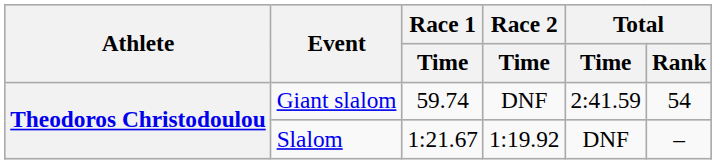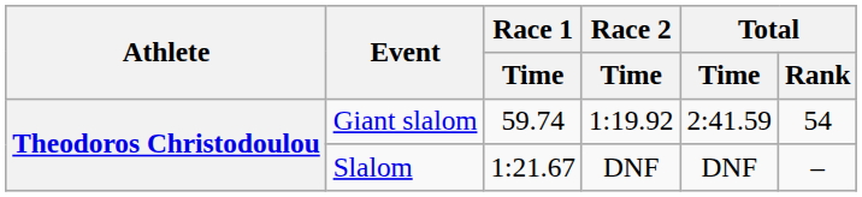Giant slalom | Race 2 / Time: DNF -> 1:19.92
Slalom | Race 2 / Time: 1:19.92 -> DNF
